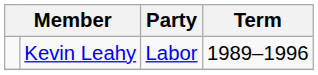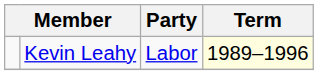Kevin Leahy | Term: no background -> lightyellow background
